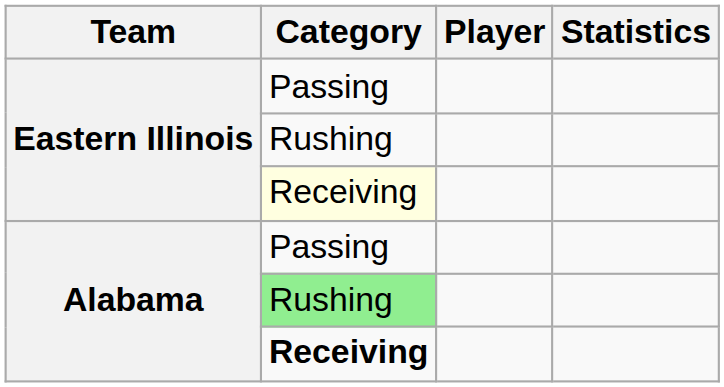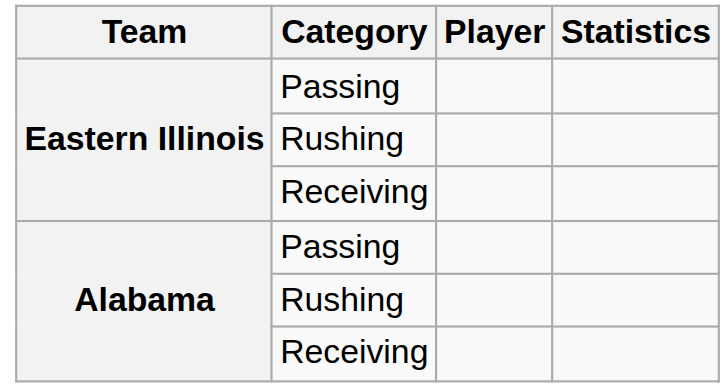Eastern Illinois / Receiving | Category: lightyellow background -> no background
Alabama / Rushing | Category: lightgreen background -> no background
Alabama / Receiving | Category: bold -> normal
